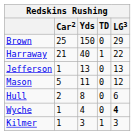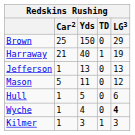Harraway | LG3: 22 -> 19
Hull | Car2: 2 -> 1
Hull | Yds: 8 -> 5
